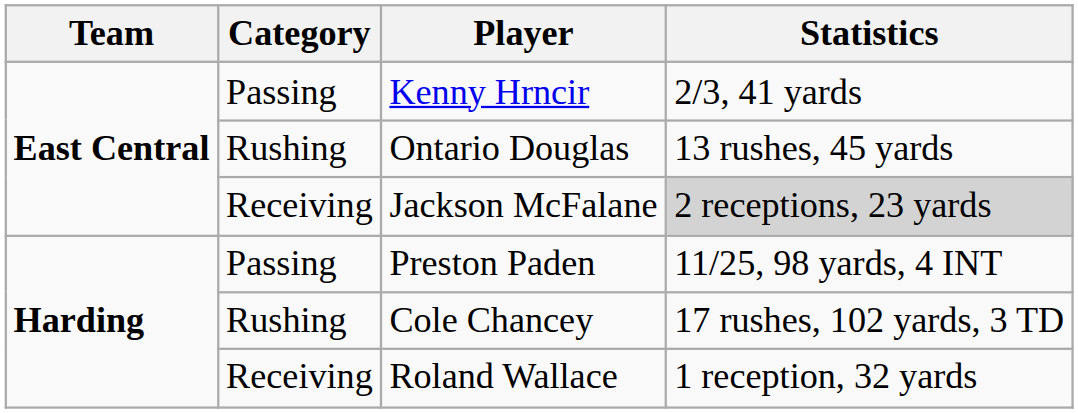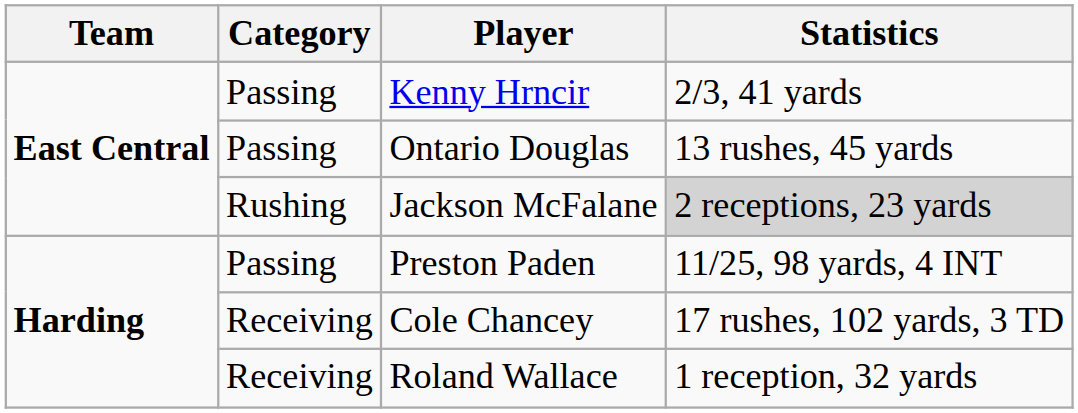Ontario Douglas | Category: Rushing -> Passing
Jackson McFalane | Category: Receiving -> Rushing
Cole Chancey | Category: Rushing -> Receiving
